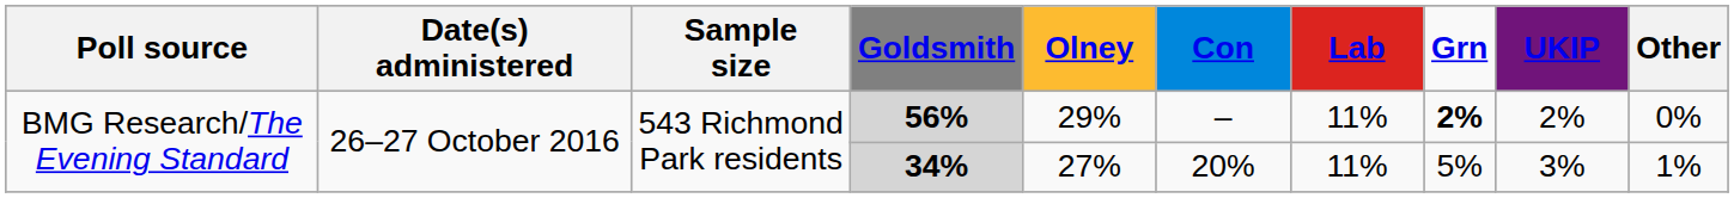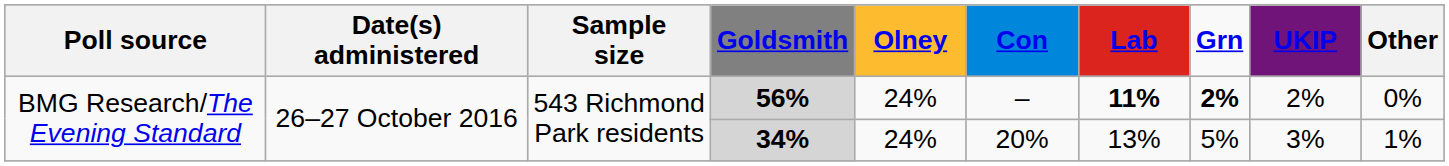56% | Olney: 29% -> 24%
56% | Lab: normal -> bold
34% | Olney: 27% -> 24%
34% | Lab: 11% -> 13%
